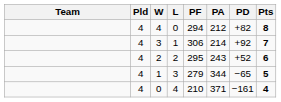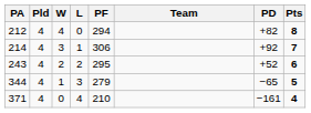columns swapped: Team <-> PA
